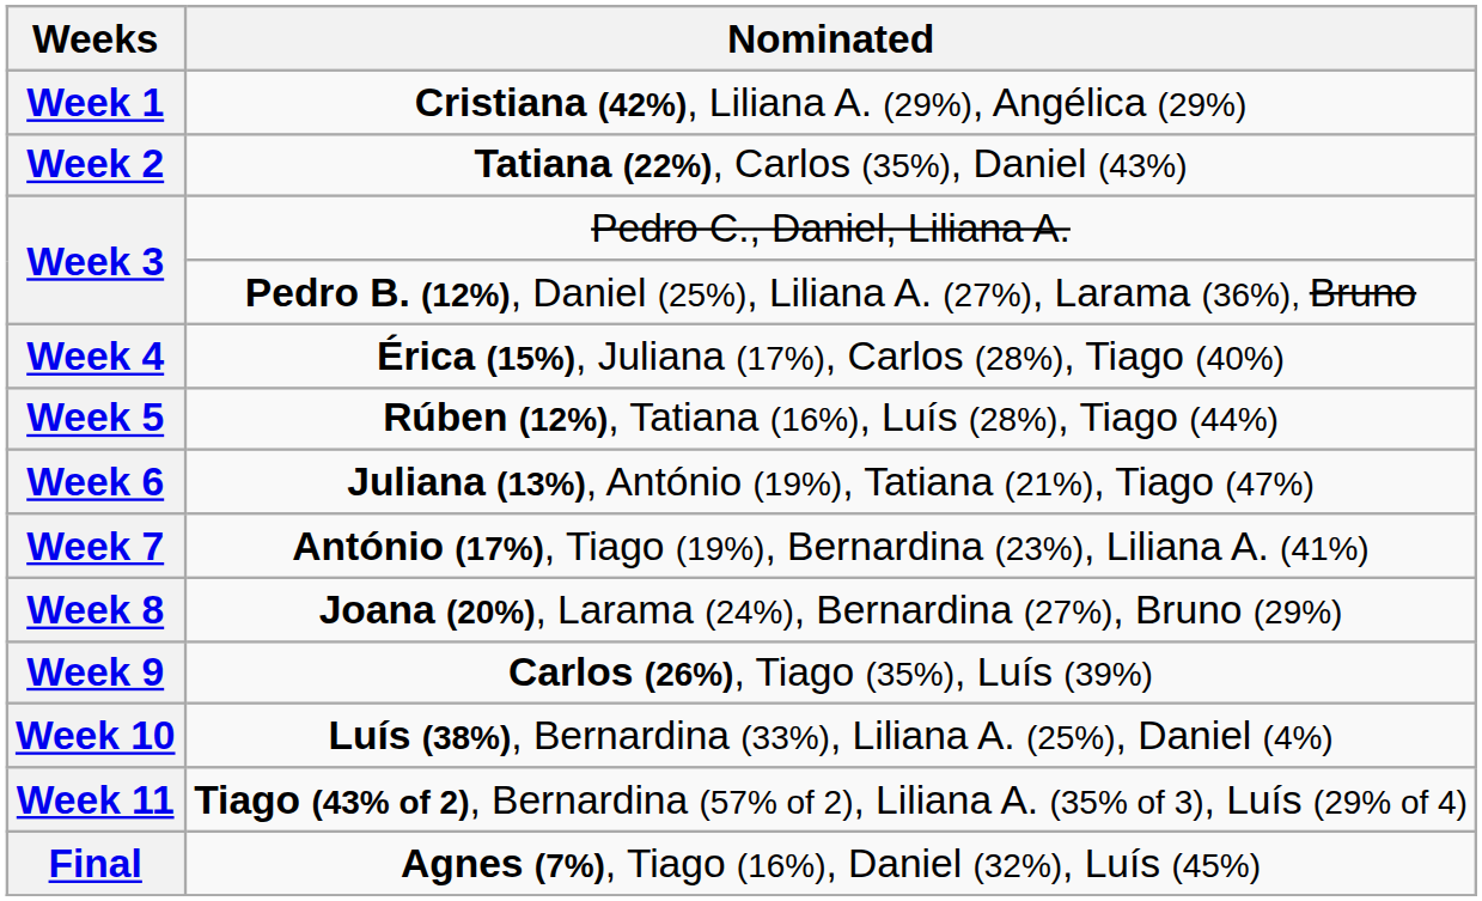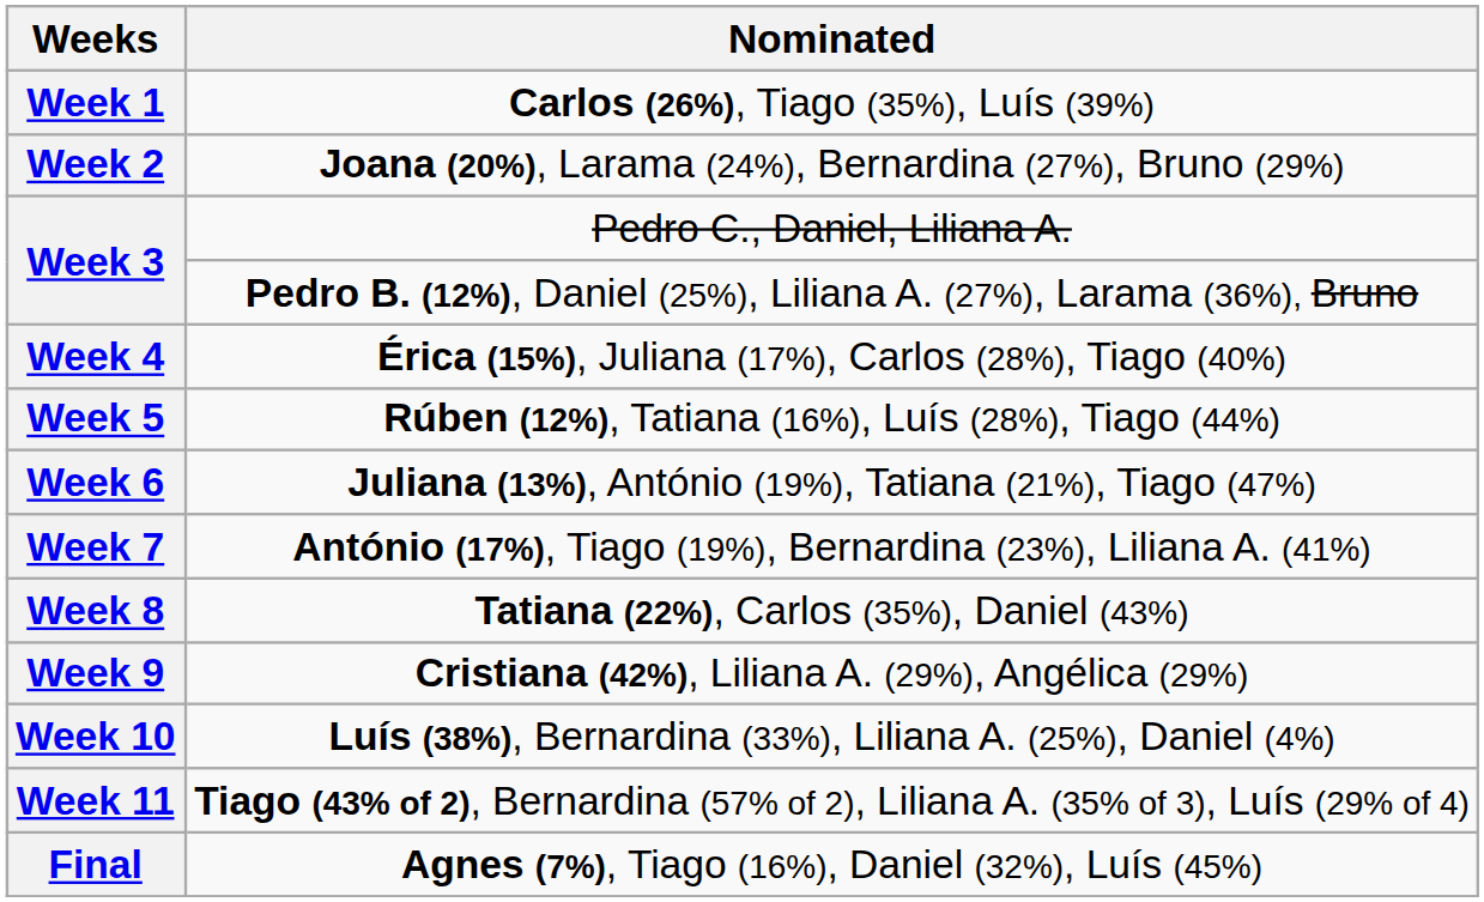row 2 | Nominated: Cristiana (42%), Liliana A. (29%), Angélica (29%) -> Carlos (26%), Tiago (35%), Luís (39%)
row 3 | Nominated: Tatiana (22%), Carlos (35%), Daniel (43%) -> Joana (20%), Larama (24%), Bernardina (27%), Bruno (29%)
row 10 | Nominated: Joana (20%), Larama (24%), Bernardina (27%), Bruno (29%) -> Tatiana (22%), Carlos (35%), Daniel (43%)
row 11 | Nominated: Carlos (26%), Tiago (35%), Luís (39%) -> Cristiana (42%), Liliana A. (29%), Angélica (29%)
